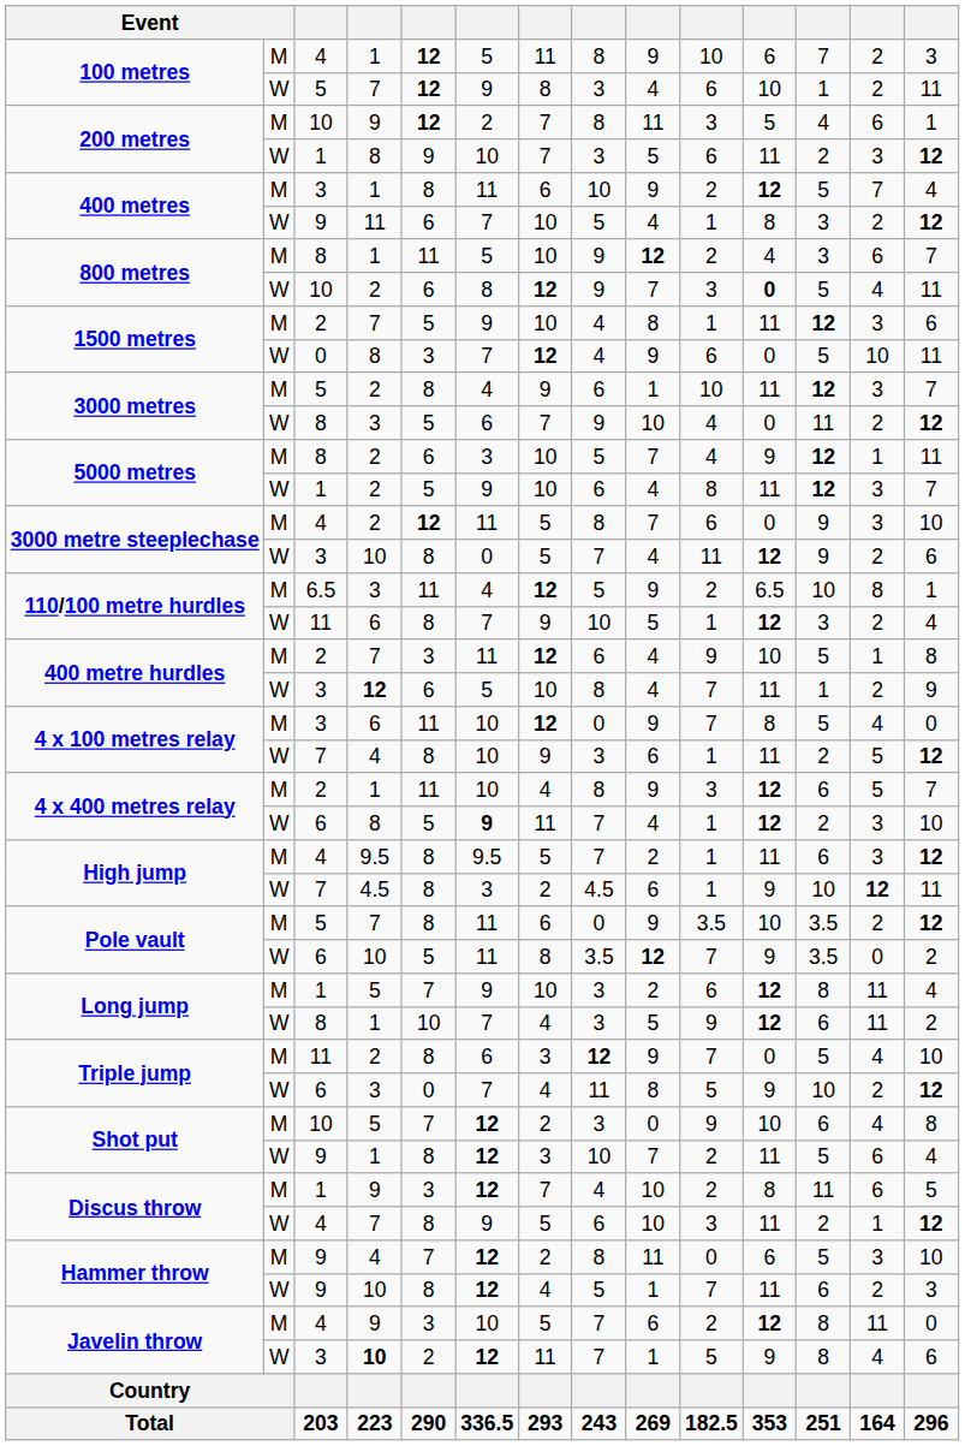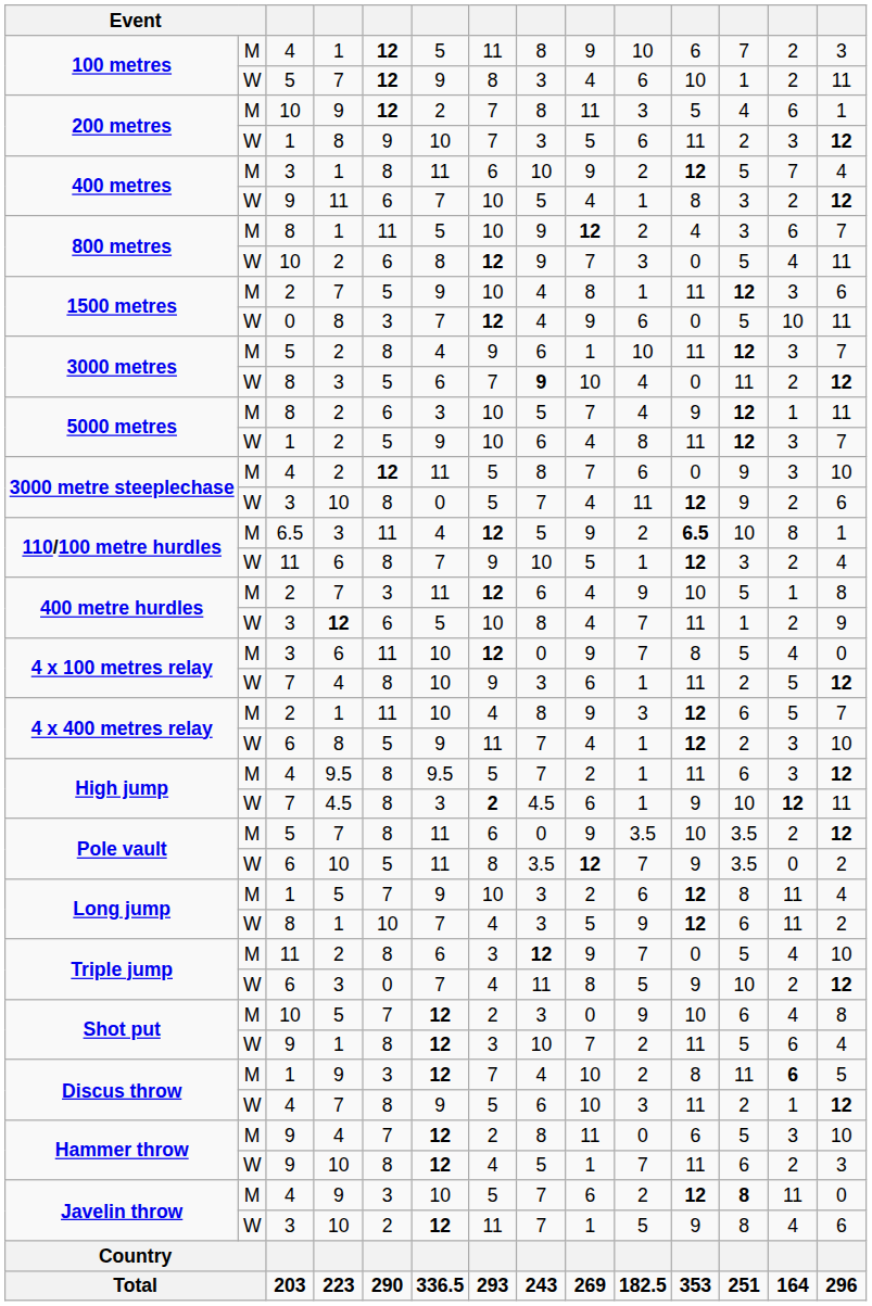800 metres / W | column 11: bold -> normal
3000 metres / W | column 8: normal -> bold
110/100 metre hurdles / M | column 11: normal -> bold
4 x 400 metres relay / W | column 6: bold -> normal
High jump / W | column 7: normal -> bold
Discus throw / M | column 13: normal -> bold
Javelin throw / M | column 12: normal -> bold
Javelin throw / W | column 4: bold -> normal
